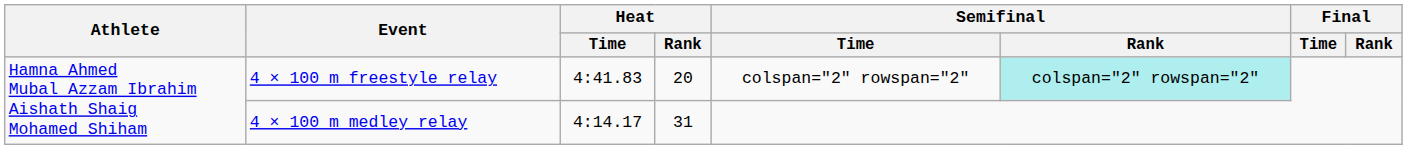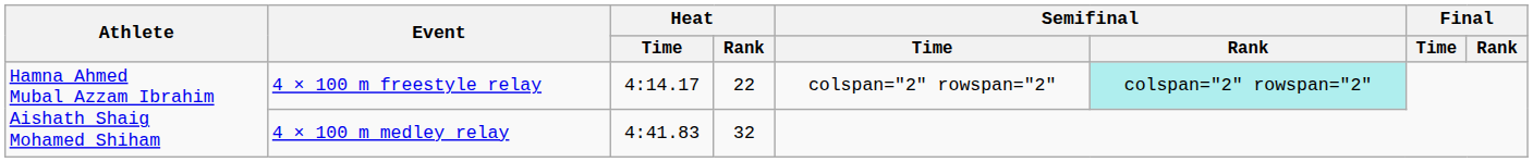4 × 100 m freestyle relay | Heat / Time: 4:41.83 -> 4:14.17
4 × 100 m freestyle relay | Heat / Rank: 20 -> 22
4 × 100 m medley relay | Heat / Time: 4:14.17 -> 4:41.83
4 × 100 m medley relay | Heat / Rank: 31 -> 32
